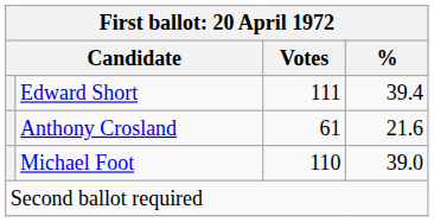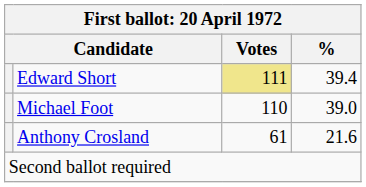Edward Short | Votes: no background -> khaki background
rows swapped: Michael Foot <-> Anthony Crosland
